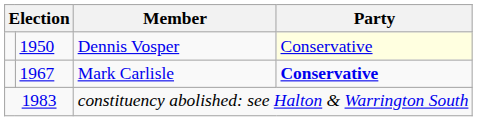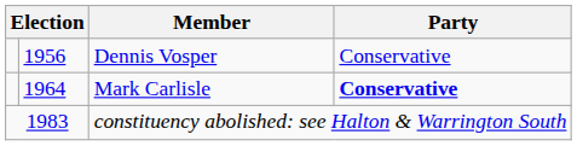Dennis Vosper | column 2: 1950 -> 1956
Dennis Vosper | Party: lightyellow background -> no background
Mark Carlisle | column 2: 1967 -> 1964
